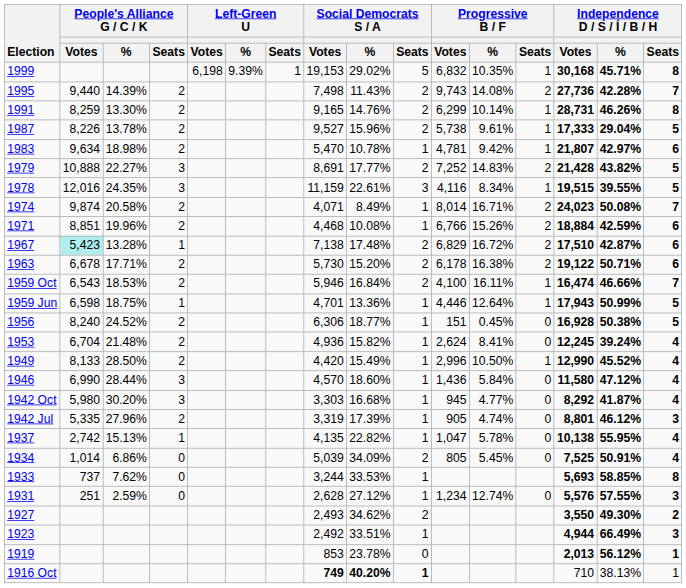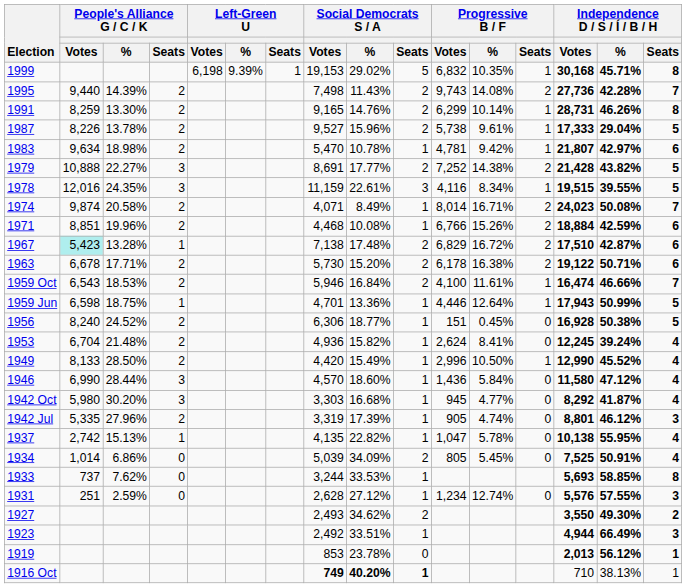1979 | Progressive B / F / %: 14.83% -> 14.38%
1959 Oct | Progressive B / F / %: 16.11% -> 11.61%
